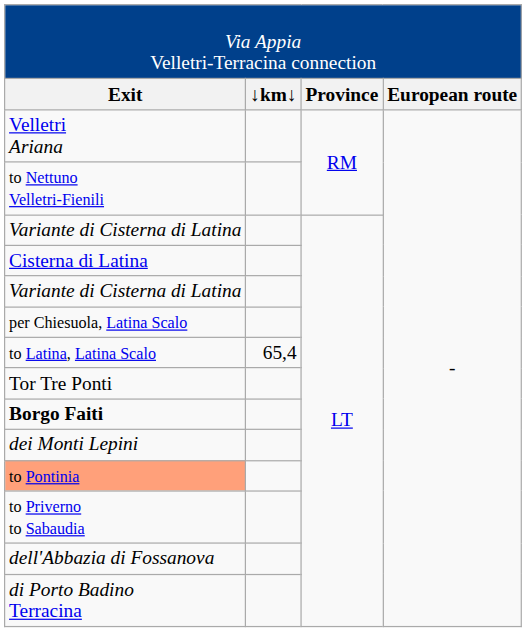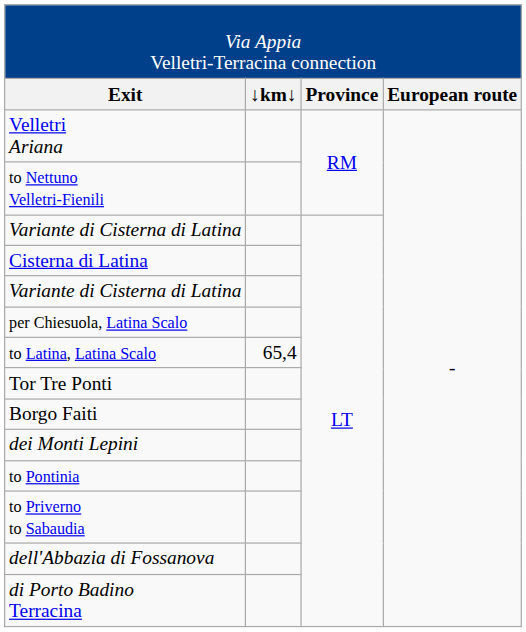Borgo Faiti | column 1: bold -> normal
to Pontinia | column 1: lightsalmon background -> no background
